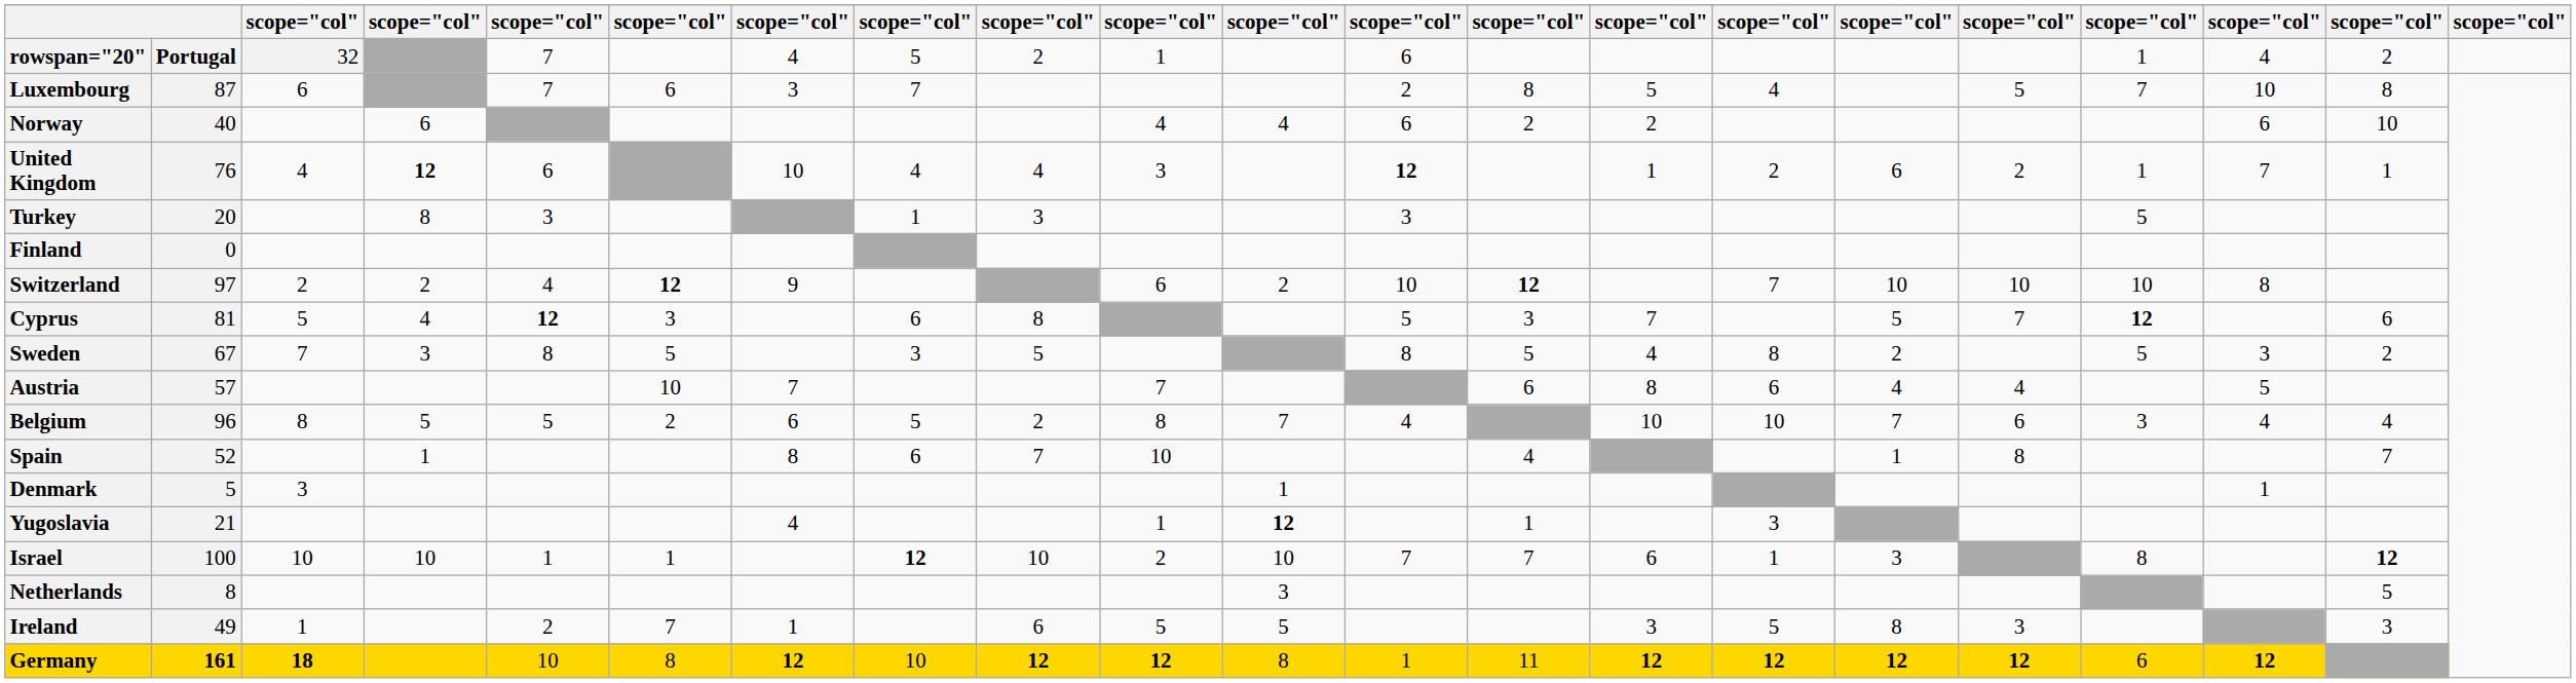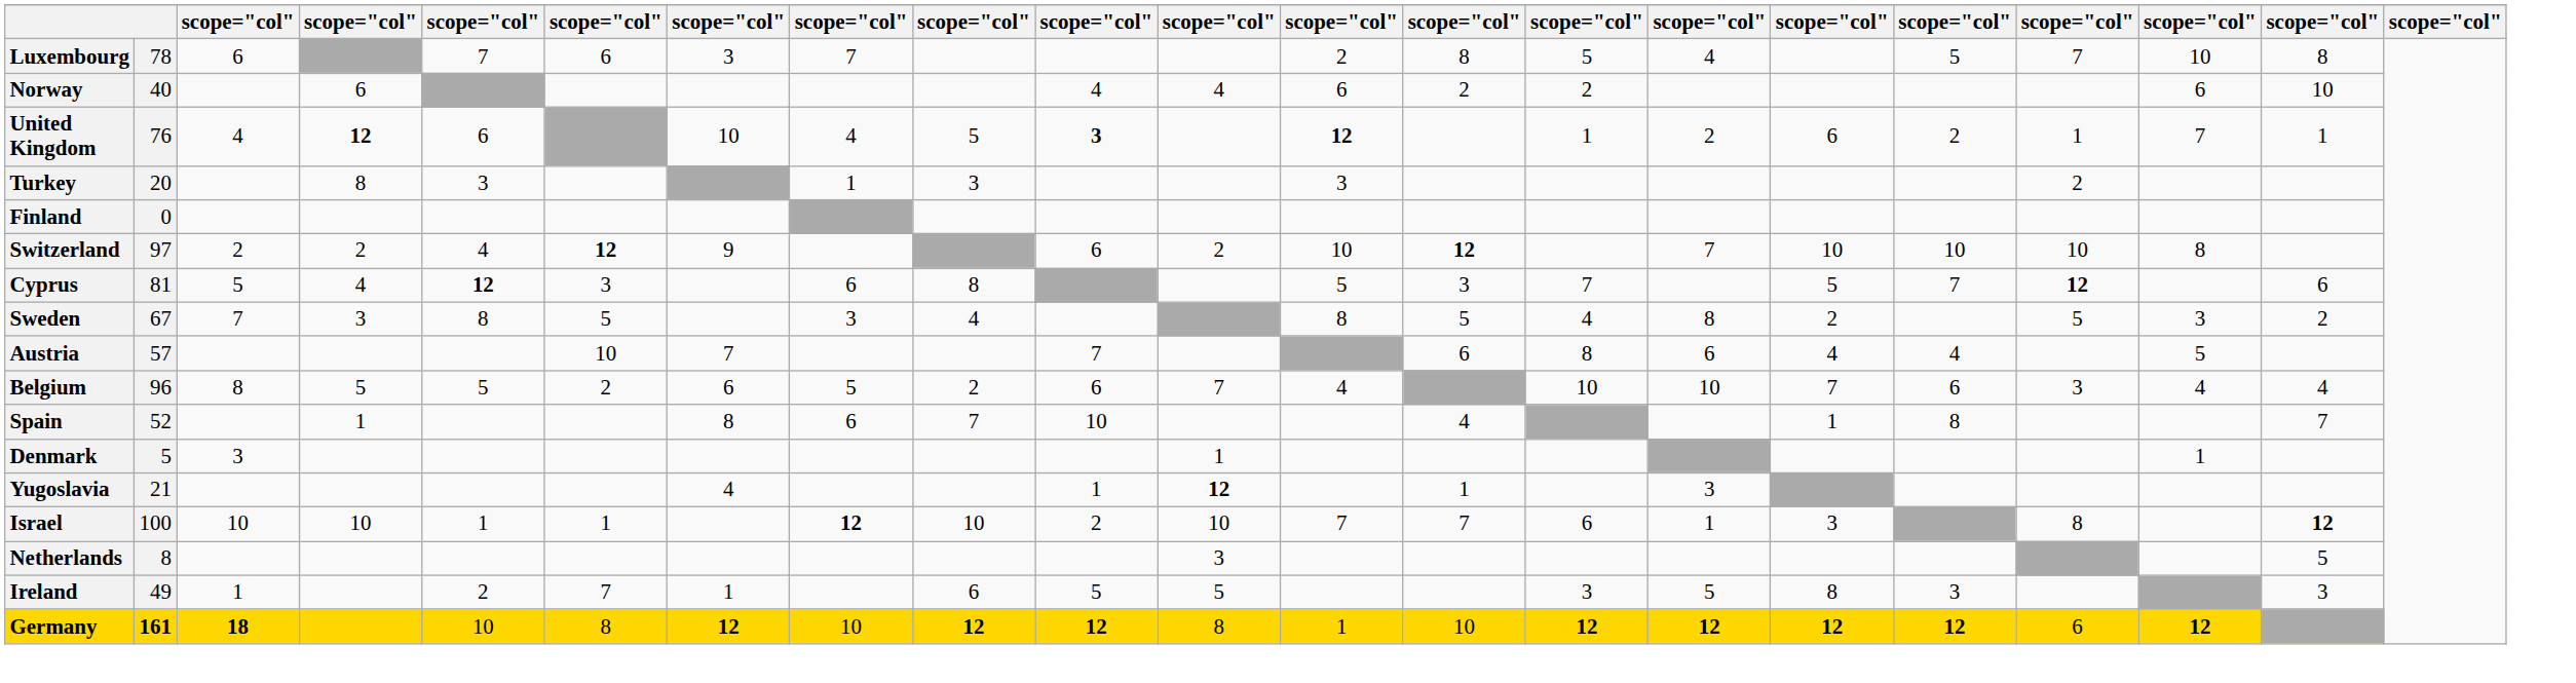- row: rowspan="20" | Portugal | 32 | 7 | 4 | 5 | 2 | 1 | 6 | 1 | 4 | 2
Luxembourg | column 2: 87 -> 78
United Kingdom | column 9: 4 -> 5
United Kingdom | column 10: normal -> bold
Turkey | column 18: 5 -> 2
Sweden | column 9: 5 -> 4
Belgium | column 10: 8 -> 6
Germany | column 13: 11 -> 10
